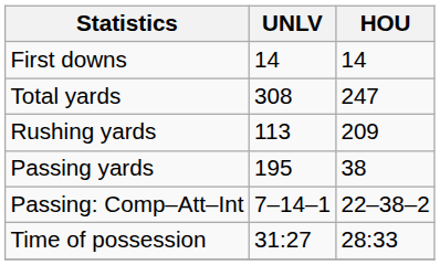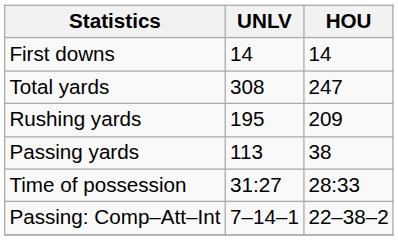Rushing yards | UNLV: 113 -> 195
Passing yards | UNLV: 195 -> 113
rows swapped: Passing: Comp–Att–Int <-> Time of possession
